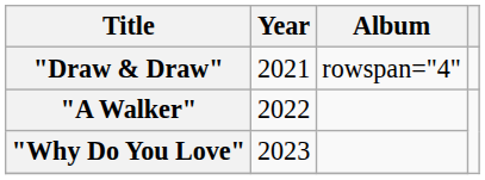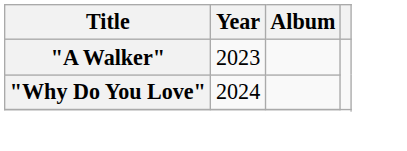- row: "Draw & Draw" | 2021 | rowspan="4"
"A Walker" | Year: 2022 -> 2023
"Why Do You Love" | Year: 2023 -> 2024
